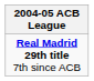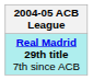row 2 | column 1: no background -> paleturquoise background
